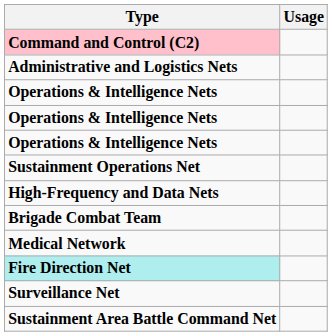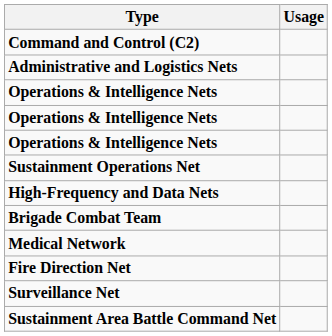row 2 | Type: pink background -> no background
row 11 | Type: paleturquoise background -> no background
